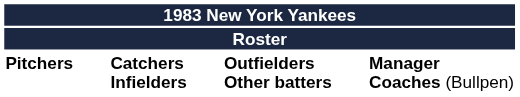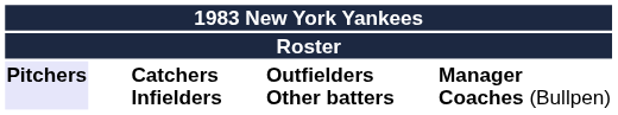Pitchers | column 1: no background -> lavender background
